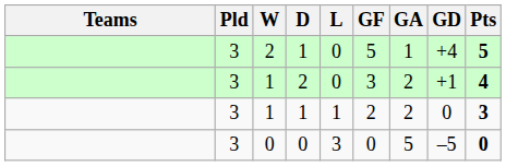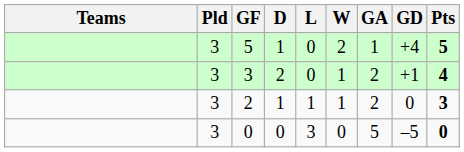columns swapped: W <-> GF
